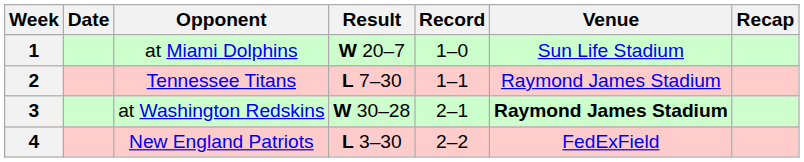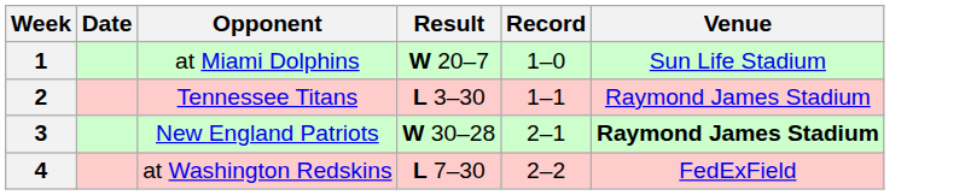- column: Recap
2 | Result: L 7–30 -> L 3–30
3 | Opponent: at Washington Redskins -> New England Patriots
4 | Opponent: New England Patriots -> at Washington Redskins
4 | Result: L 3–30 -> L 7–30
